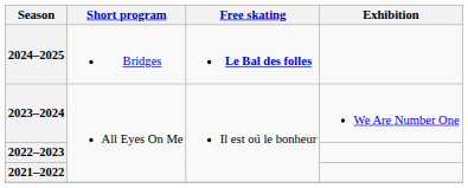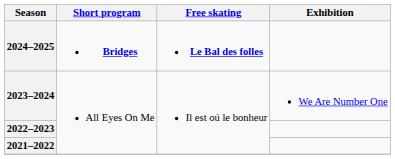2024–2025 | Short program: normal -> bold
